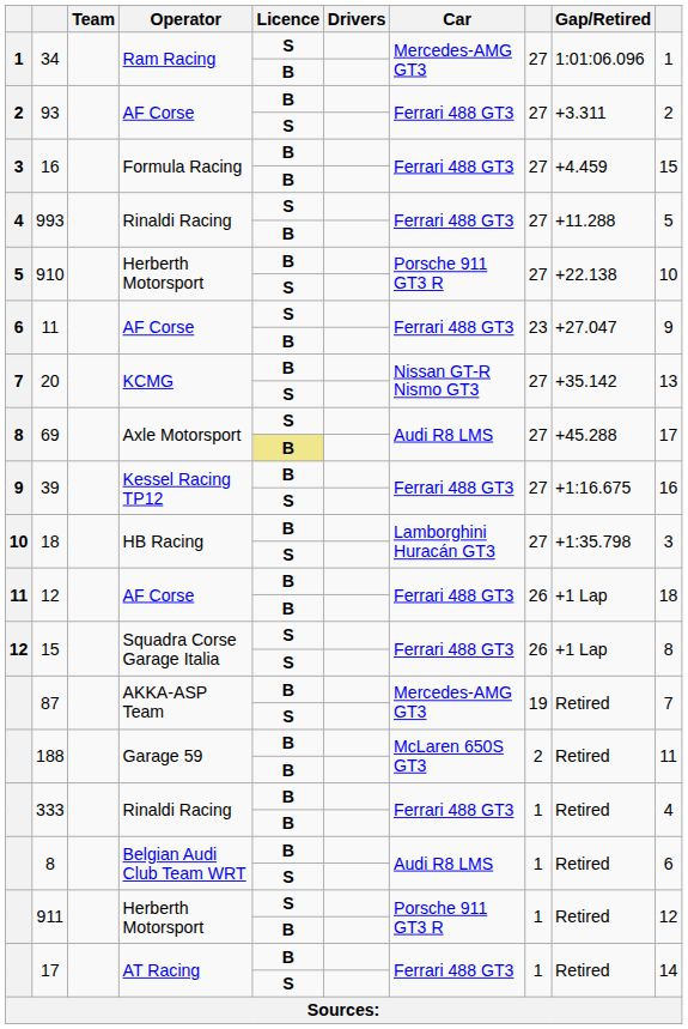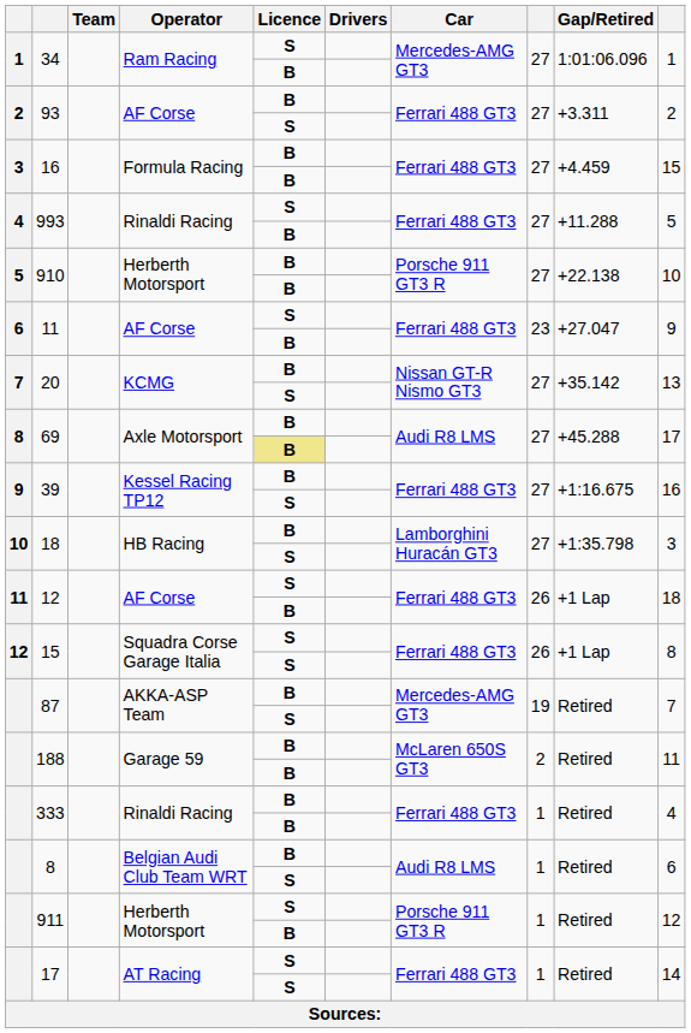row 11 | Licence: S -> B
row 16 | Licence: S -> B
row 22 | Licence: B -> S
row 36 | Licence: B -> S
